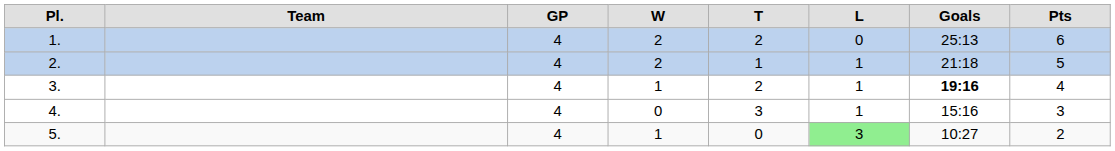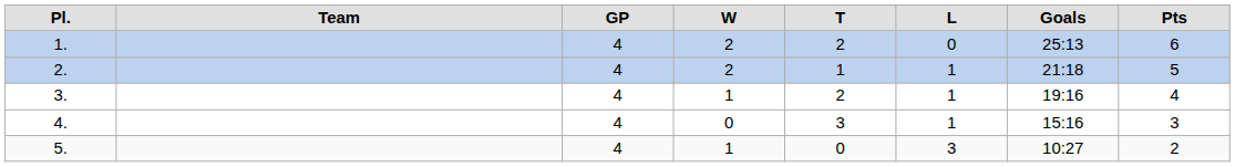3. | column 7: bold -> normal
5. | column 6: lightgreen background -> no background
